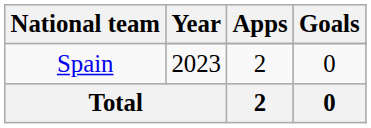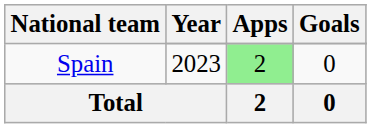2023 | Apps: no background -> lightgreen background
